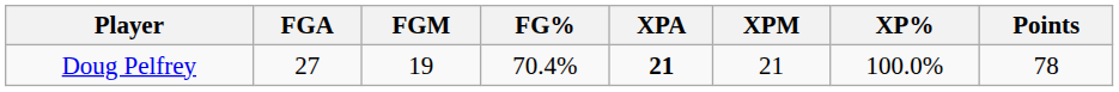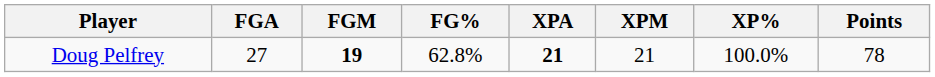Doug Pelfrey | FGM: normal -> bold
Doug Pelfrey | FG%: 70.4% -> 62.8%
